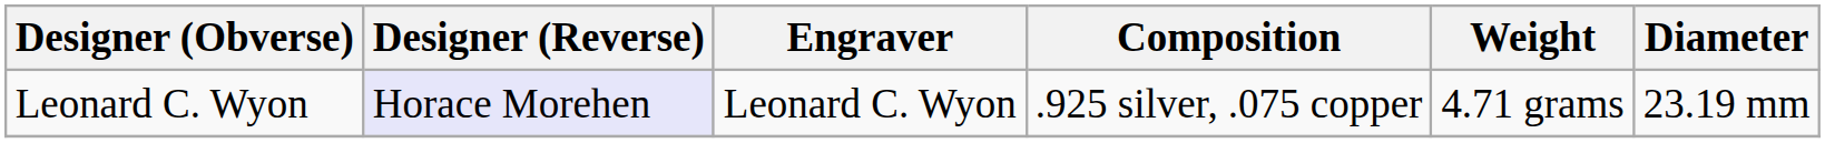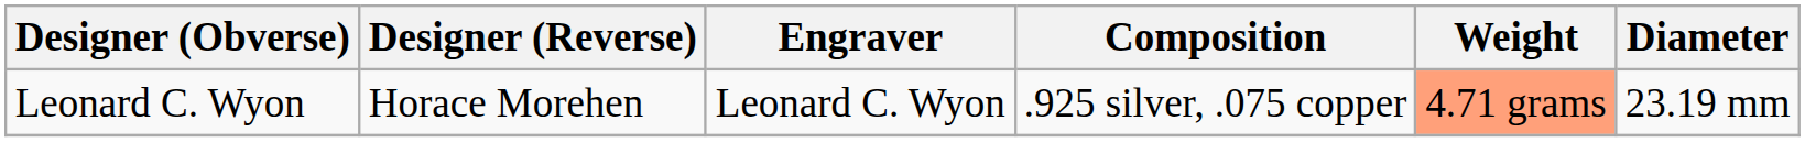row 2 | Designer (Reverse): lavender background -> no background
row 2 | Weight: no background -> lightsalmon background
